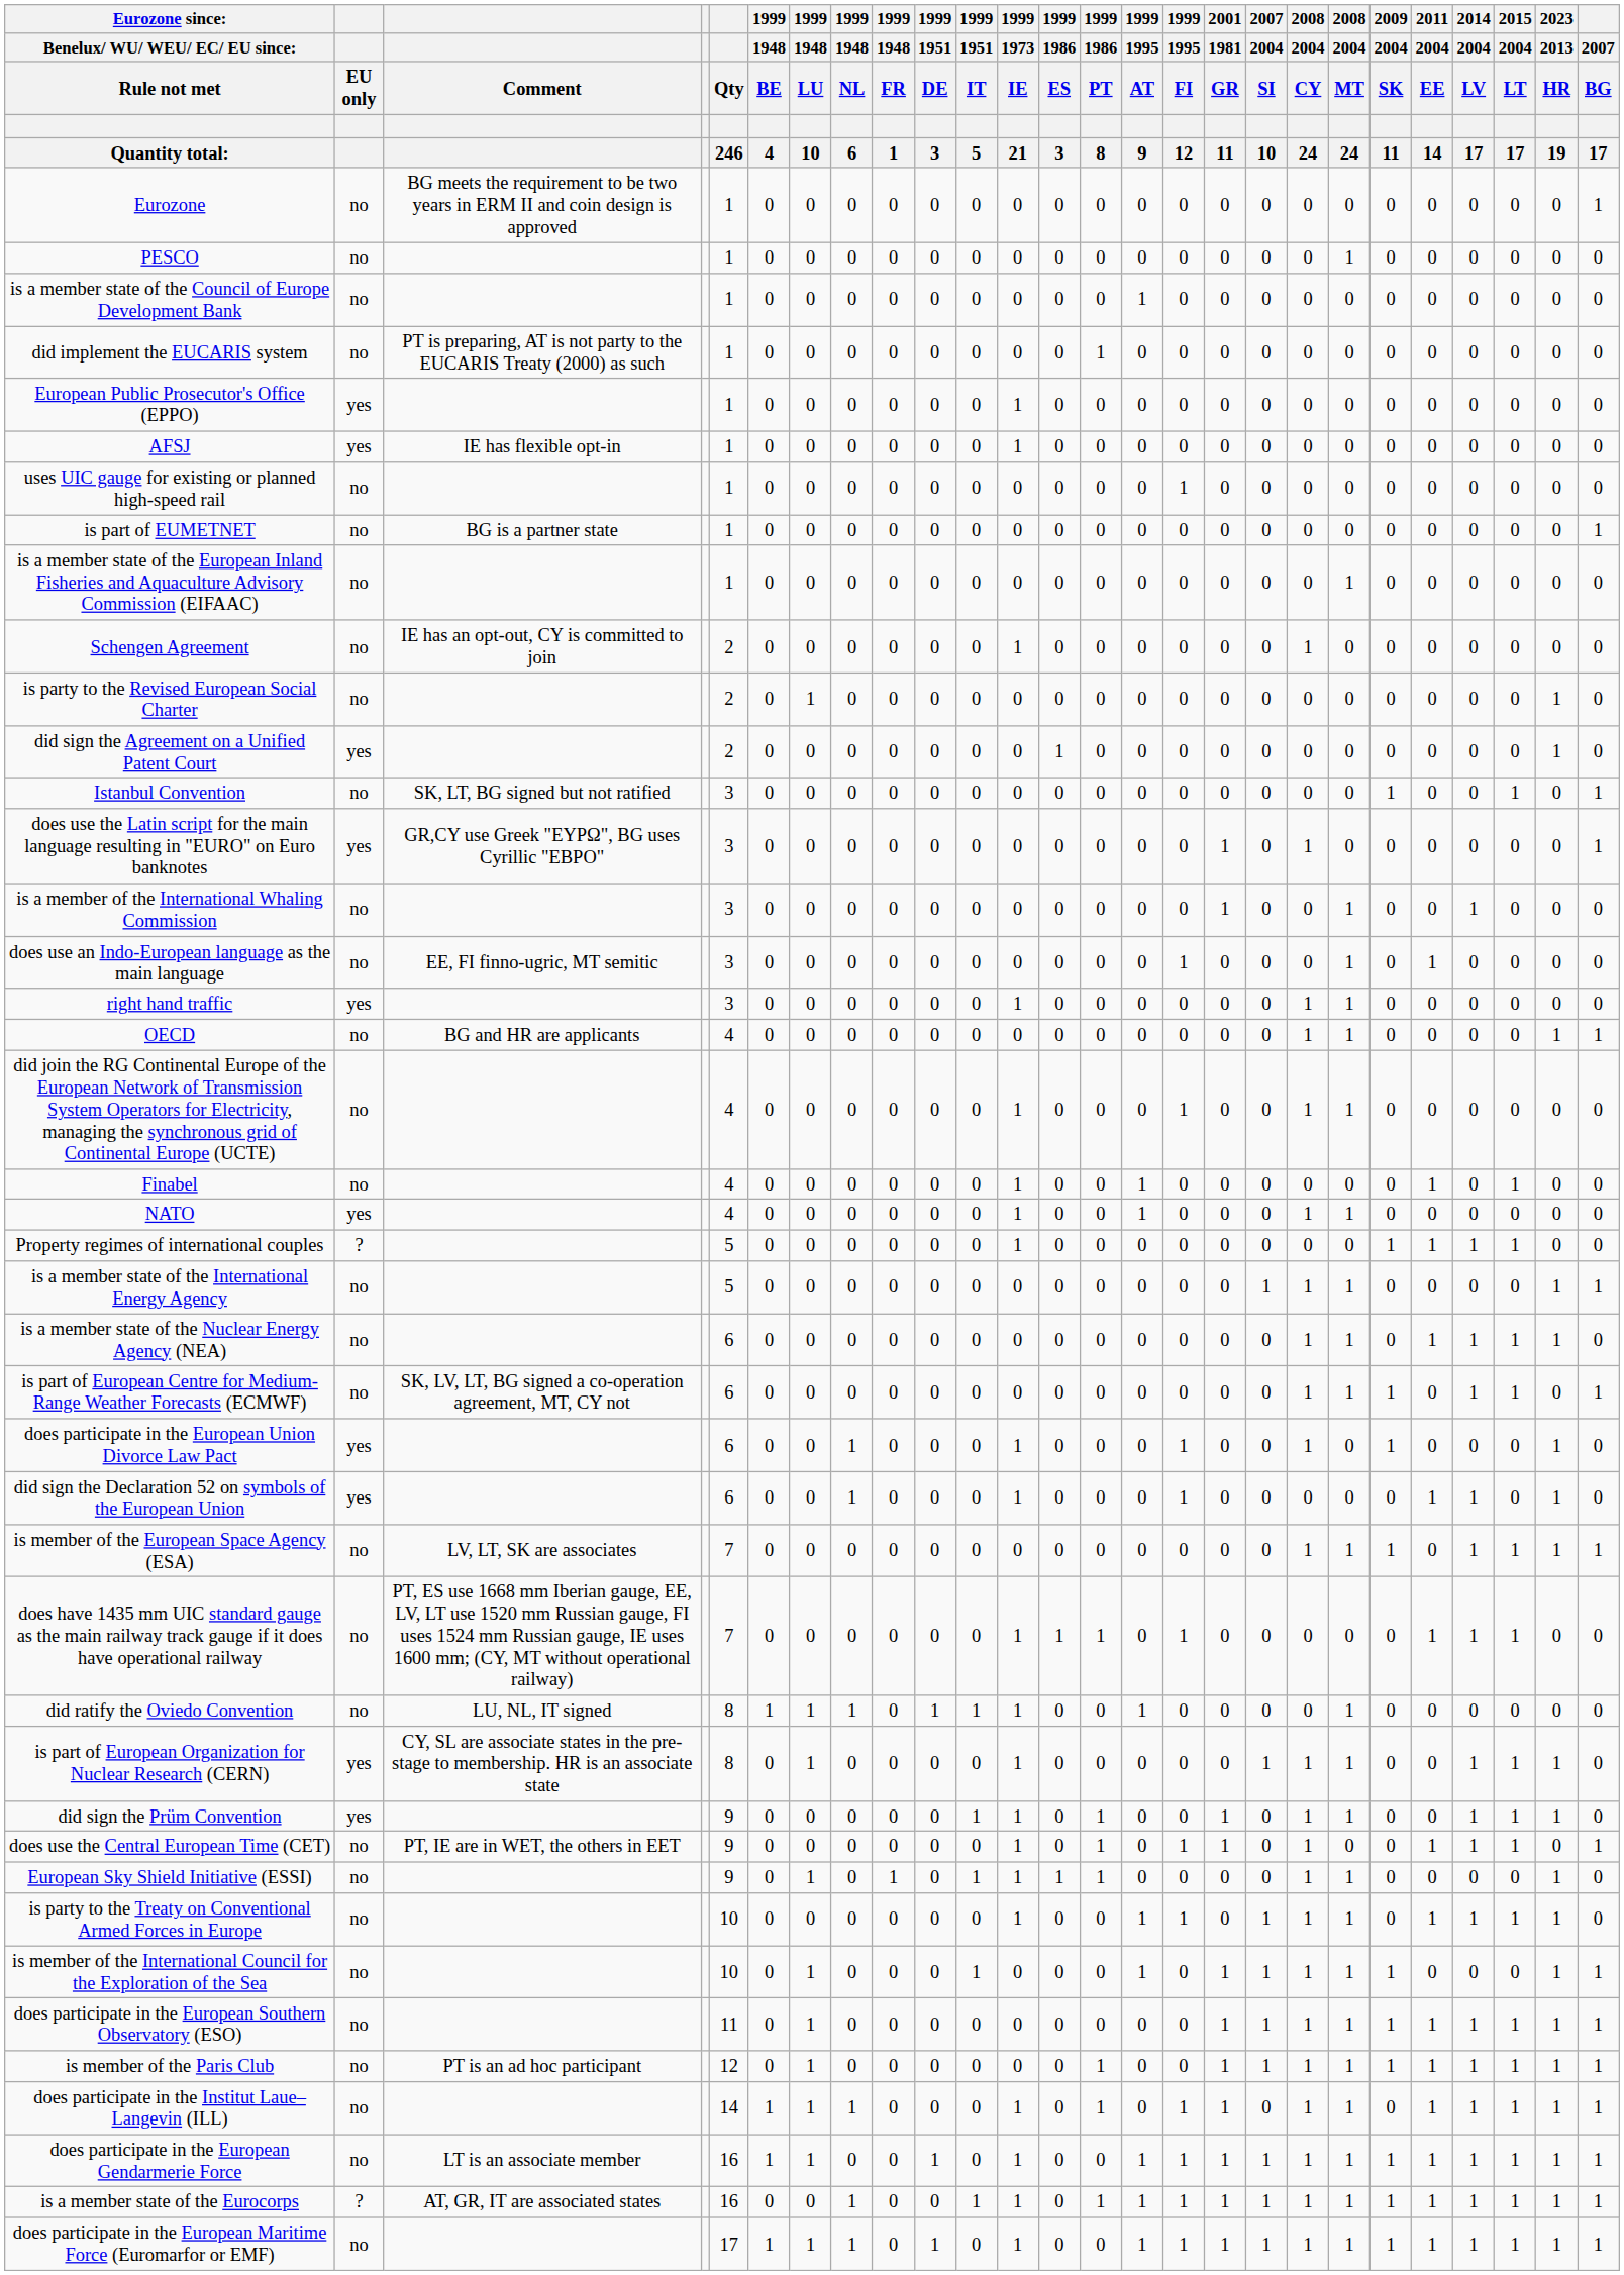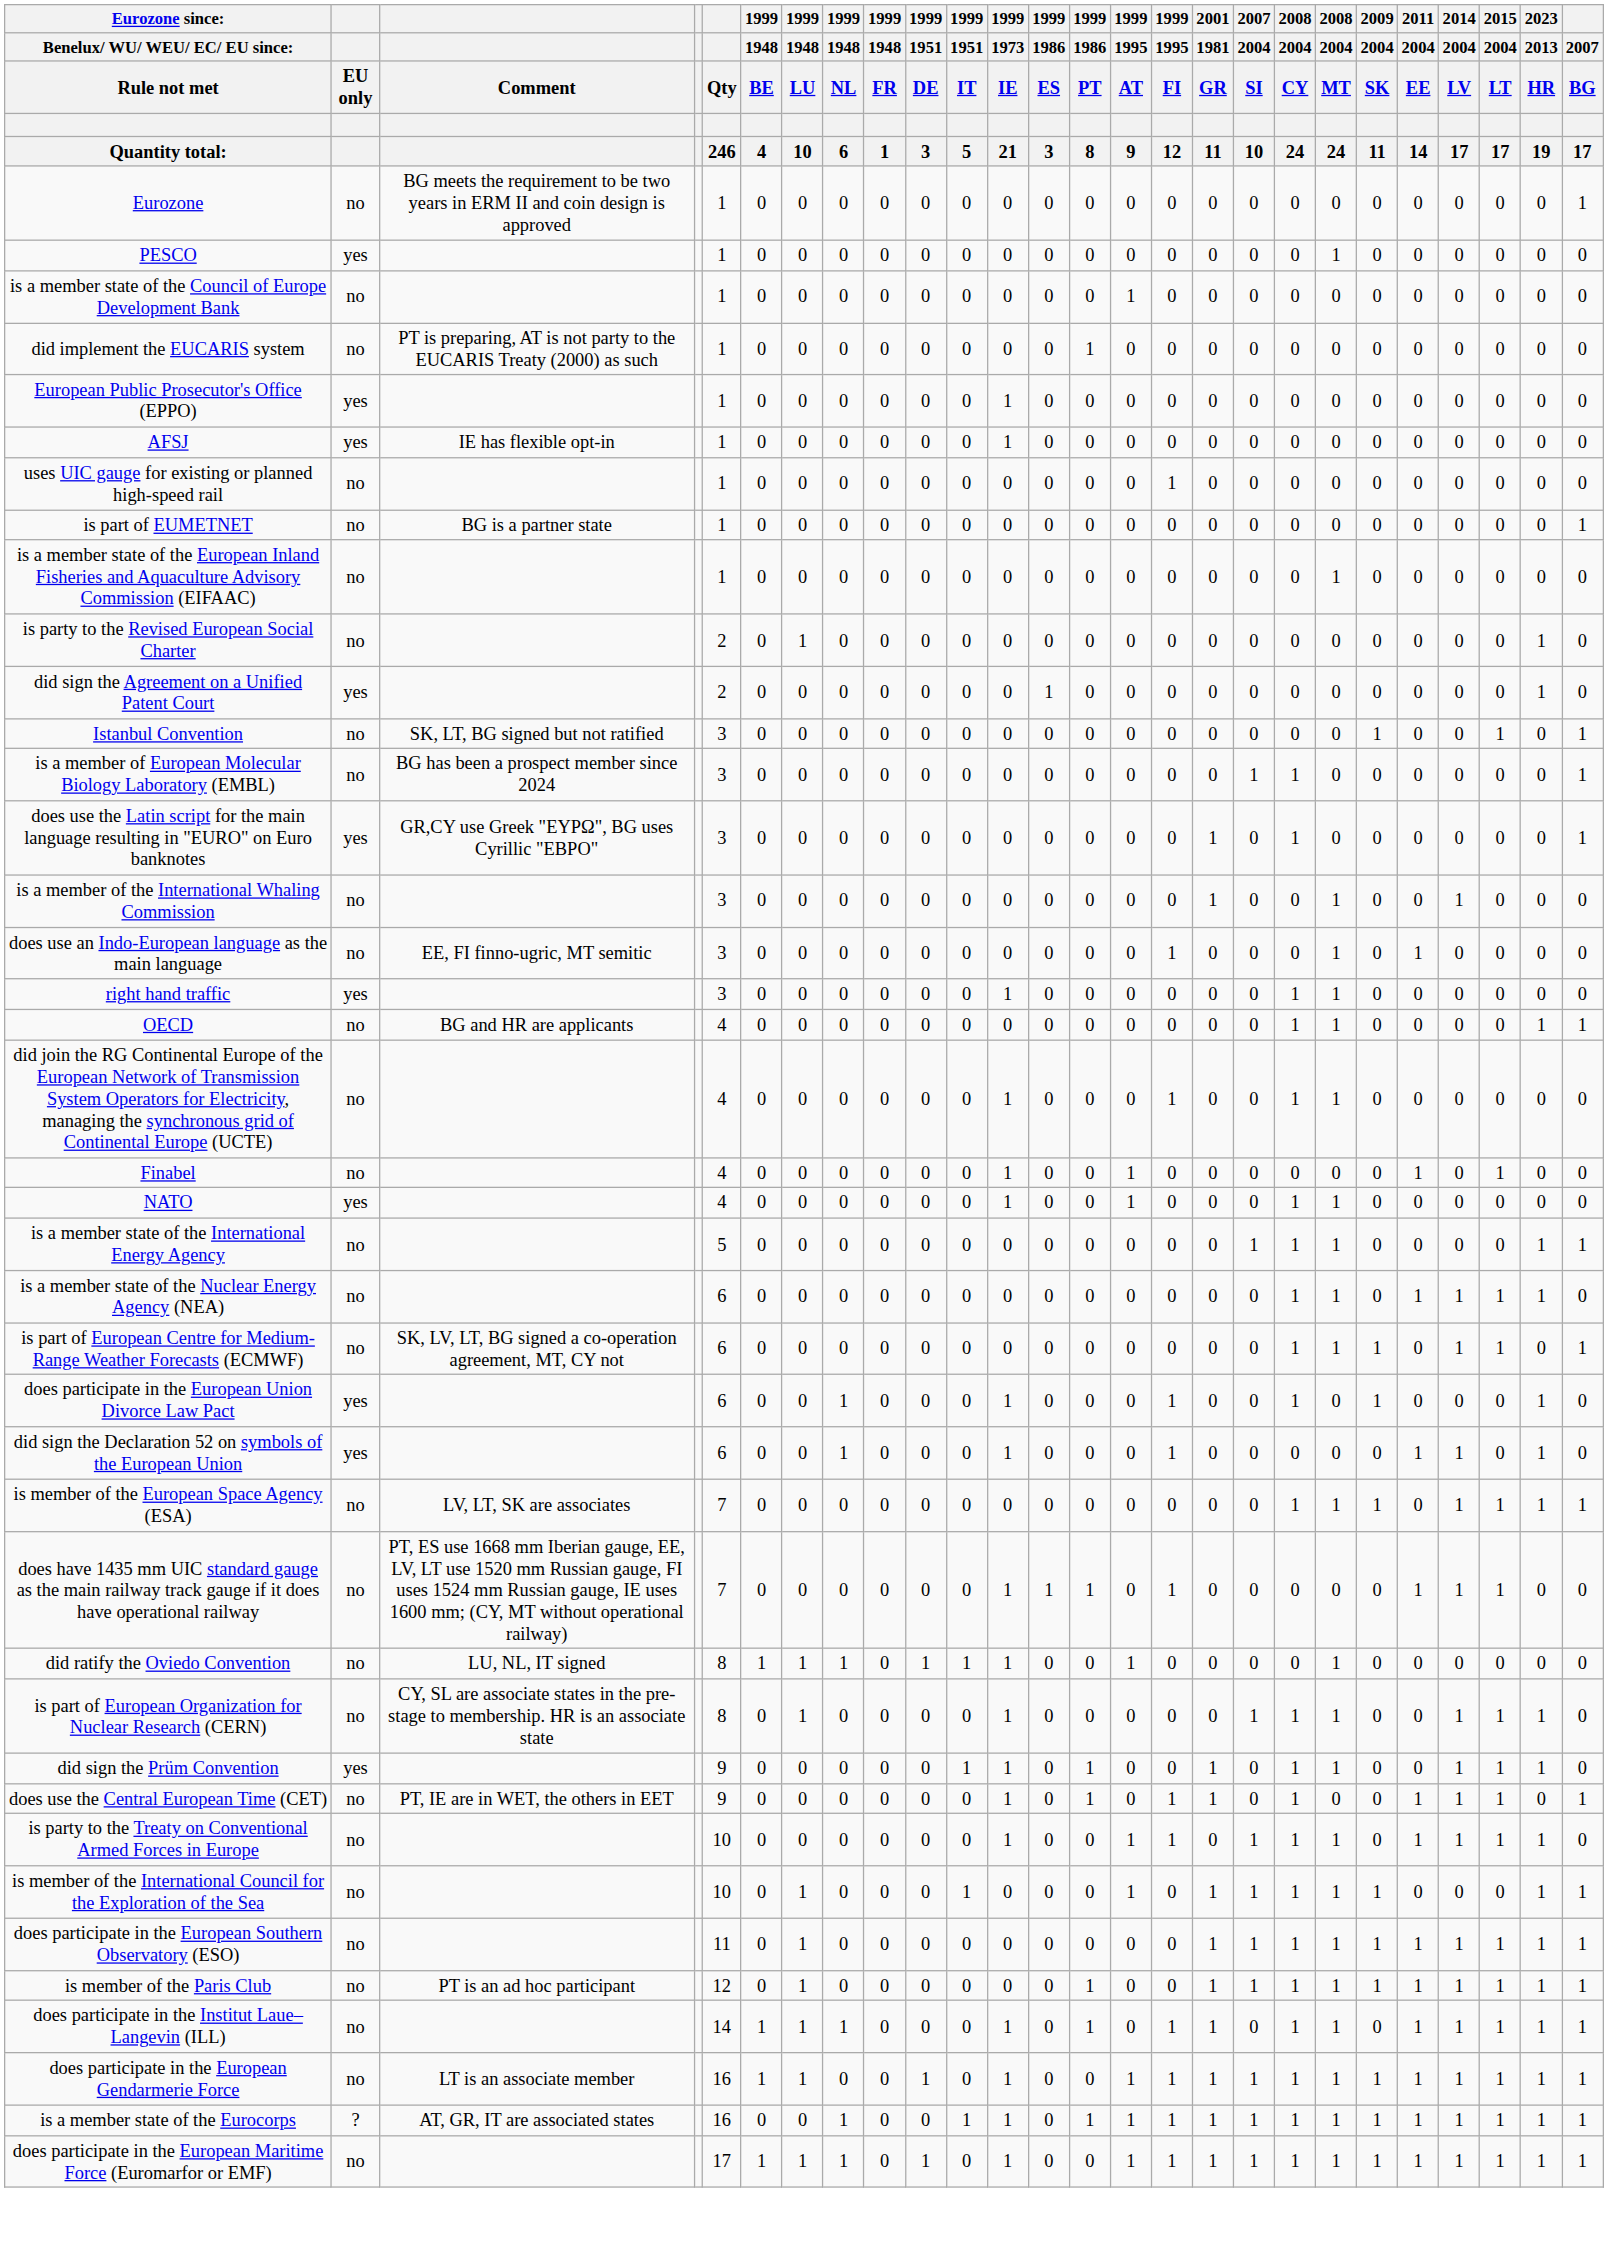PESCO | EU only: no -> yes
- row: Schengen Agreement | no | IE has an opt-out, CY is committed to join | 2 | 0 | 0 | 0 | 0 | 0 | 0 | 1 | 0 | 0 | 0 | 0 | 0 | 0 | 1 | 0 | 0 | 0 | 0 | 0 | 0 | 0
+ row: is a member of European Molecular Biology Laboratory (EMBL) | no | BG has been a prospect member since 2024 | 3 | 0 | 0 | 0 | 0 | 0 | 0 | 0 | 0 | 0 | 0 | 0 | 0 | 1 | 1 | 0 | 0 | 0 | 0 | 0 | 0 | 1
- row: Property regimes of international couples | ? | 5 | 0 | 0 | 0 | 0 | 0 | 0 | 1 | 0 | 0 | 0 | 0 | 0 | 0 | 0 | 0 | 1 | 1 | 1 | 1 | 0 | 0
is part of European Organization for Nuclear Research (CERN) | EU only: yes -> no
- row: European Sky Shield Initiative (ESSI) | no | 9 | 0 | 1 | 0 | 1 | 0 | 1 | 1 | 1 | 1 | 0 | 0 | 0 | 0 | 1 | 1 | 0 | 0 | 0 | 0 | 1 | 0
